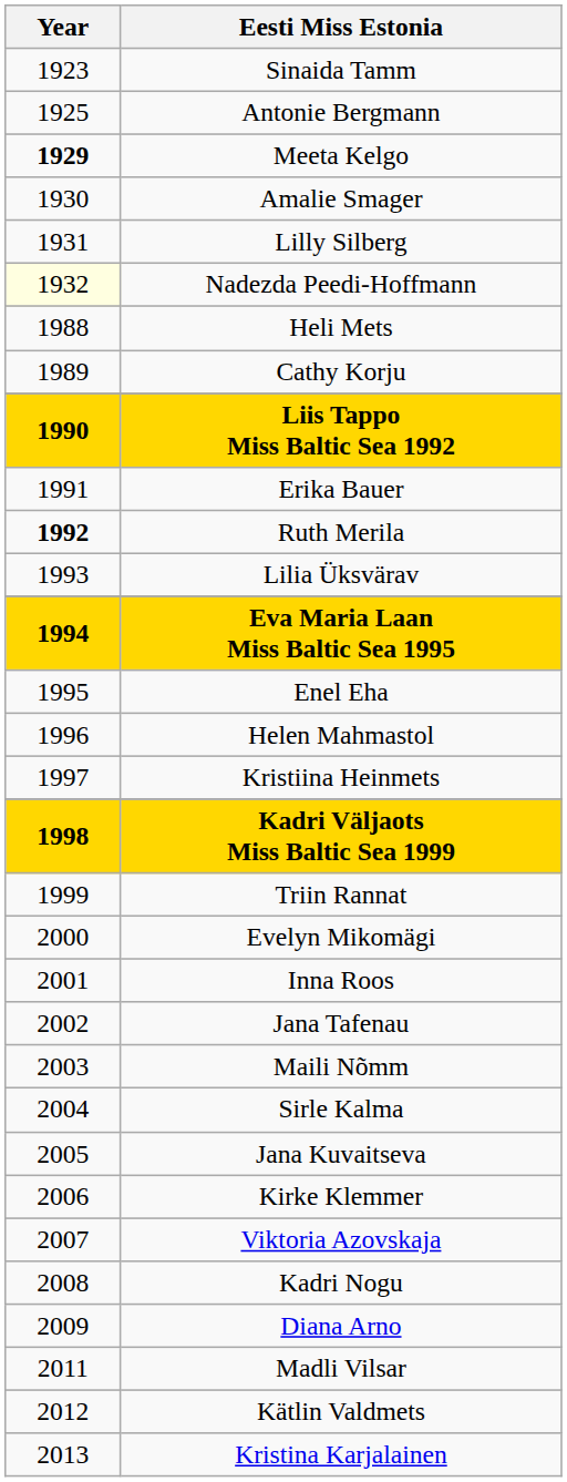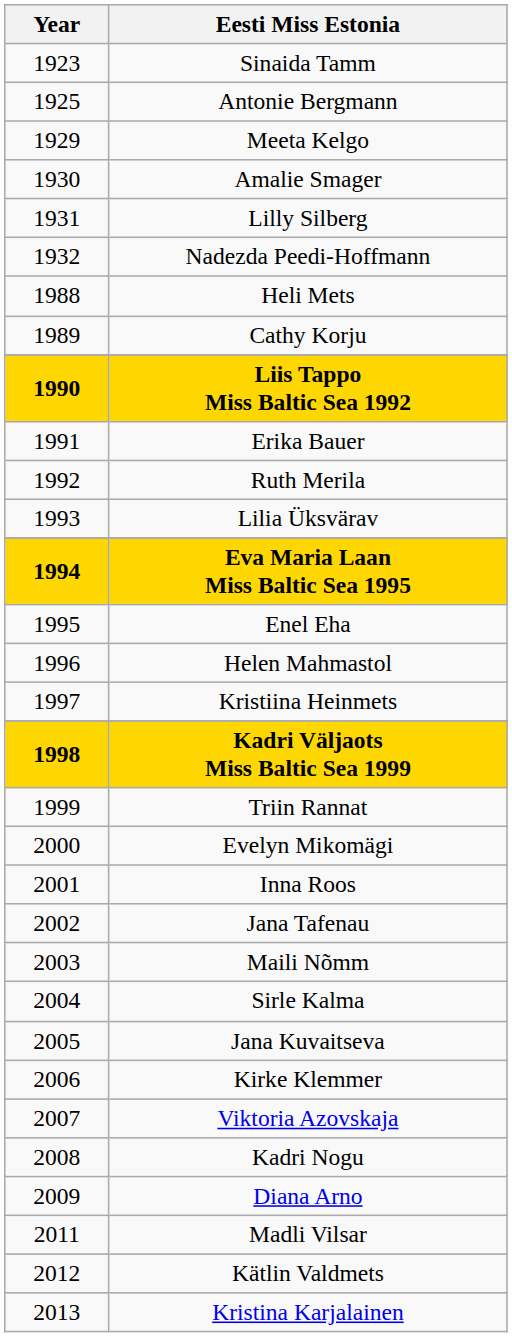Meeta Kelgo | Year: bold -> normal
Nadezda Peedi-Hoffmann | Year: lightyellow background -> no background
Ruth Merila | Year: bold -> normal
